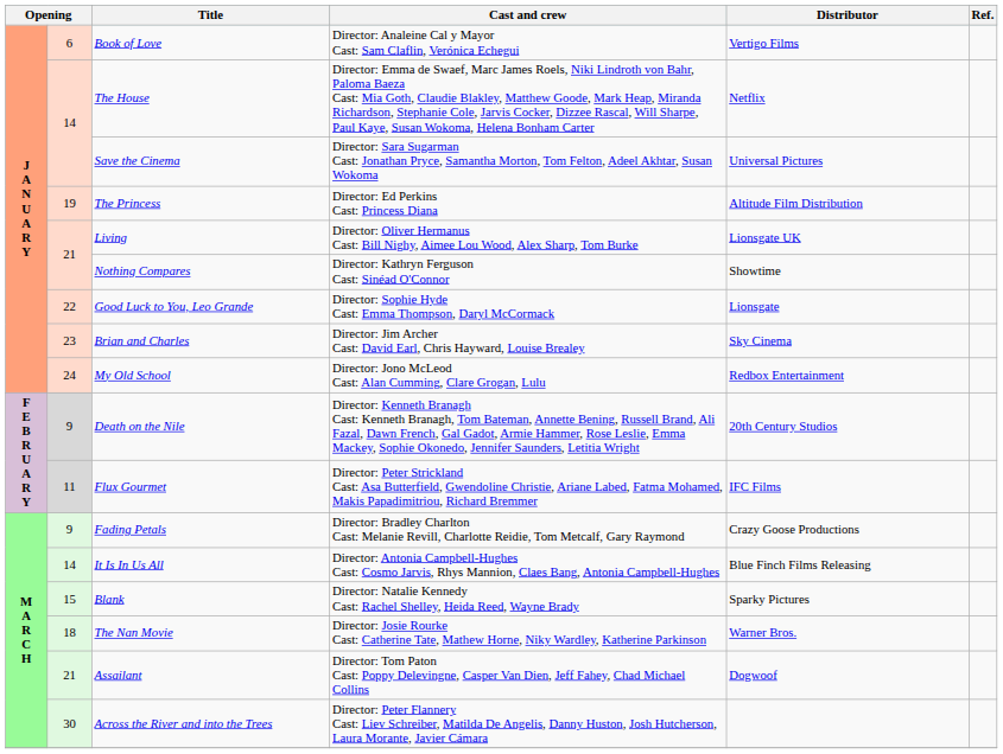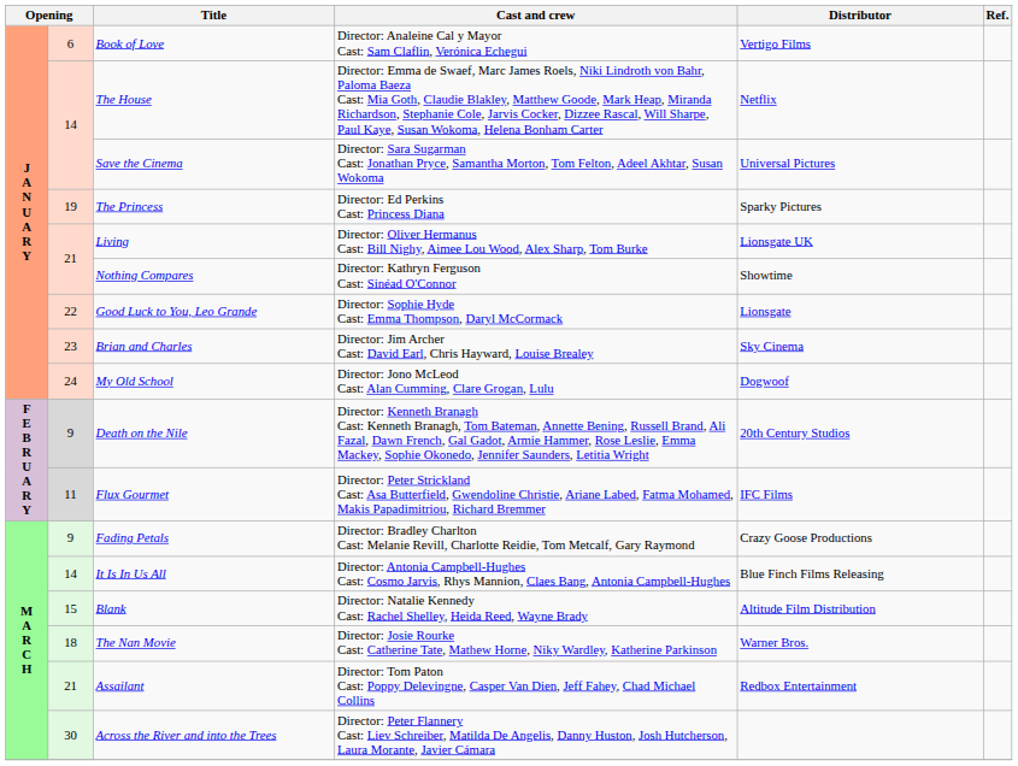The Princess | Distributor: Altitude Film Distribution -> Sparky Pictures
My Old School | Distributor: Redbox Entertainment -> Dogwoof
Blank | Distributor: Sparky Pictures -> Altitude Film Distribution
Assailant | Distributor: Dogwoof -> Redbox Entertainment
